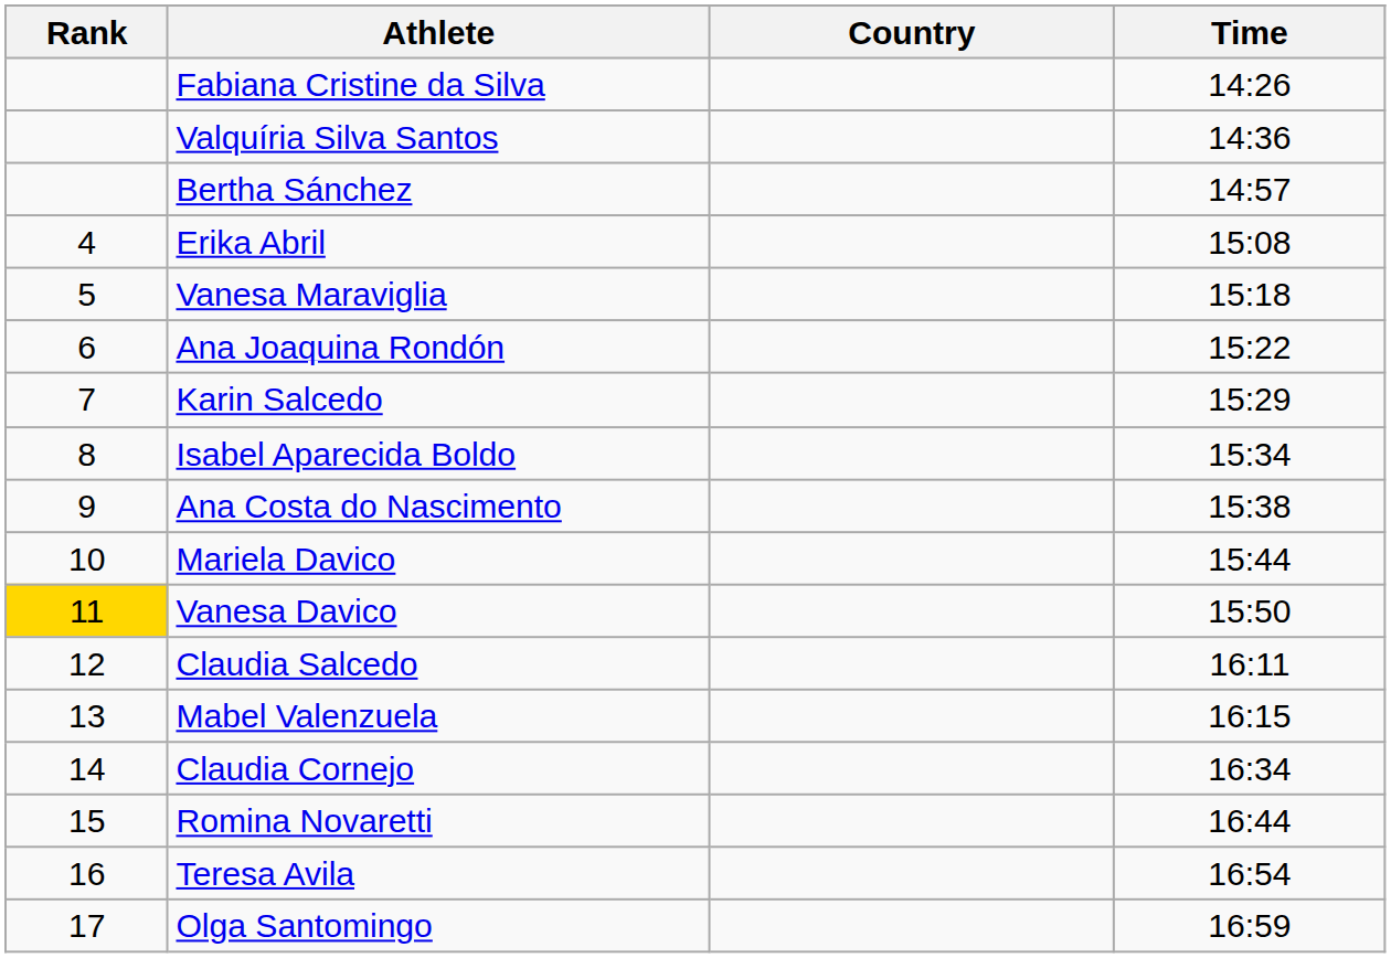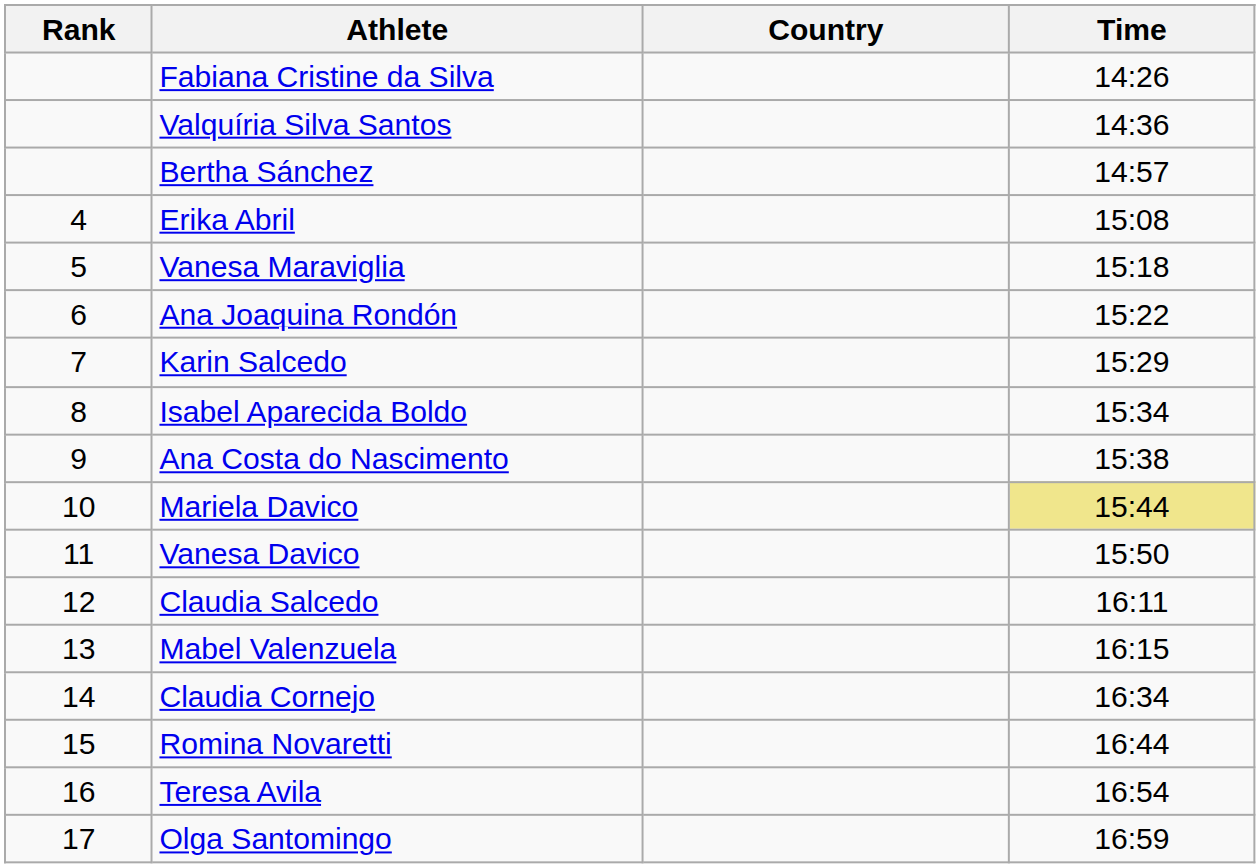Mariela Davico | Time: no background -> khaki background
Vanesa Davico | Rank: gold background -> no background
